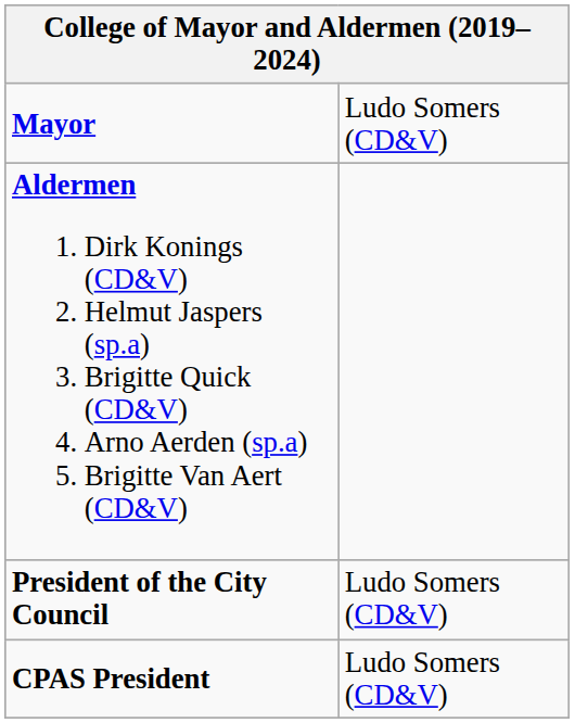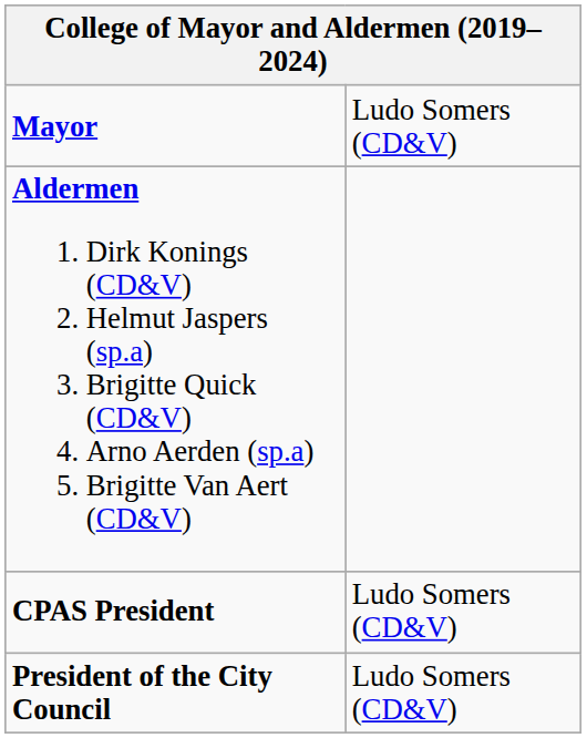rows swapped: President of the City Council <-> CPAS President
